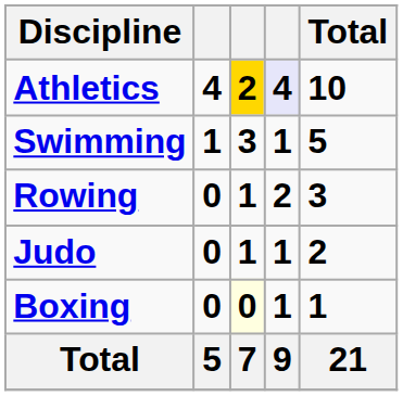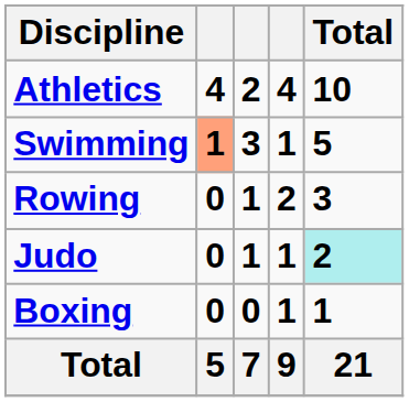Athletics | column 3: gold background -> no background
Athletics | column 4: lavender background -> no background
Swimming | column 2: no background -> lightsalmon background
Judo | Total: no background -> paleturquoise background
Boxing | column 3: lightyellow background -> no background
